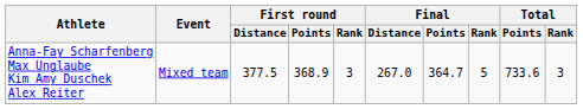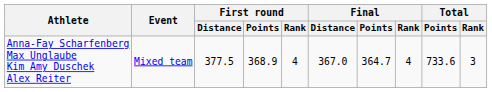row 3 | First round / Rank: 3 -> 4
row 3 | Final / Distance: 267.0 -> 367.0
row 3 | Final / Rank: 5 -> 4
